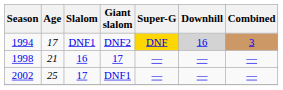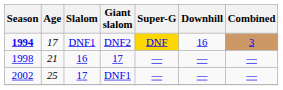DNF2 | Season: normal -> bold
DNF2 | Downhill: lightgrey background -> no background
